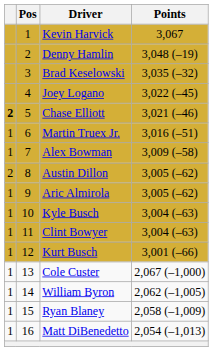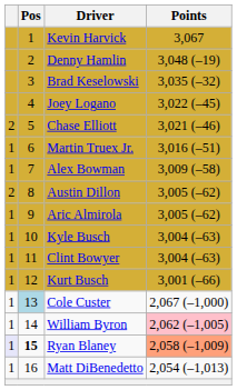Chase Elliott | column 1: bold -> normal
Cole Custer | Pos: no background -> lightblue background
William Byron | Points: no background -> pink background
Ryan Blaney | column 1: no background -> lavender background
Ryan Blaney | Pos: normal -> bold
Ryan Blaney | Points: no background -> lightsalmon background
